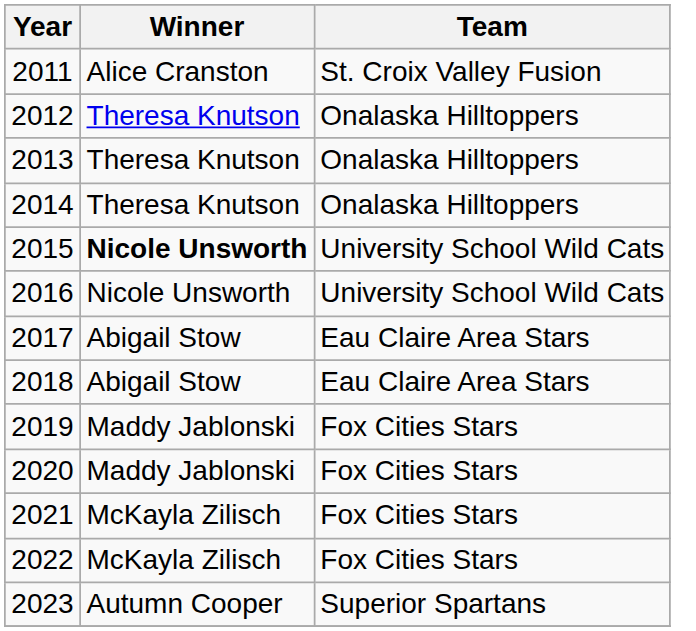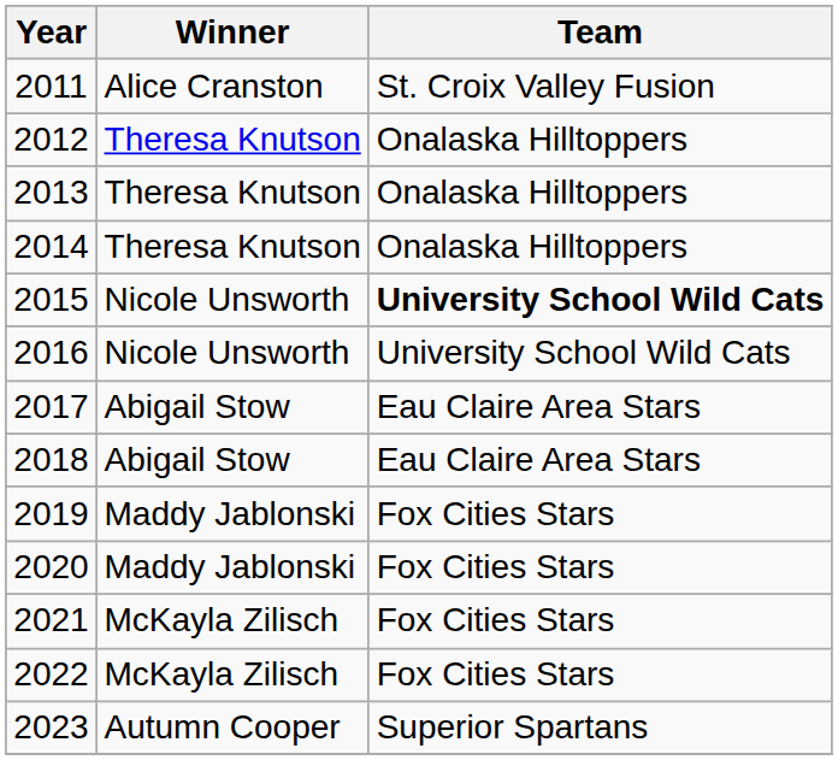2015 | Winner: bold -> normal
2015 | Team: normal -> bold
